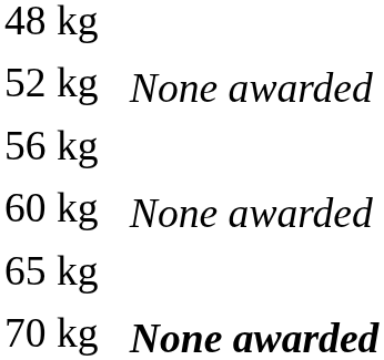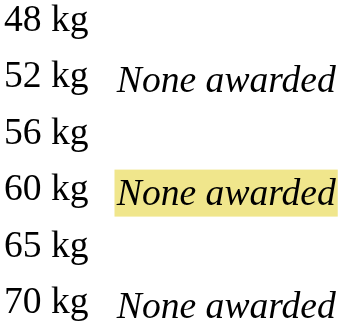60 kg / None awarded | column 2: no background -> khaki background
70 kg / None awarded | column 2: bold -> normal
